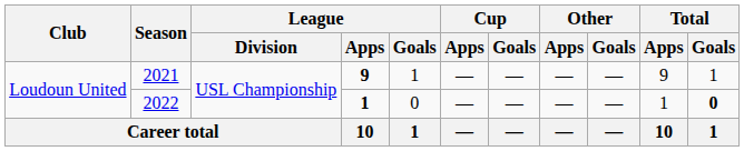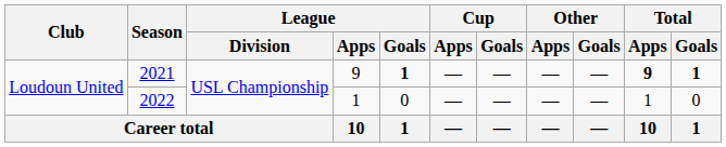2021 | League / Apps: bold -> normal
2021 | League / Goals: normal -> bold
2021 | Total / Apps: normal -> bold
2021 | Total / Goals: normal -> bold
2022 | League / Apps: bold -> normal
2022 | Total / Goals: bold -> normal
